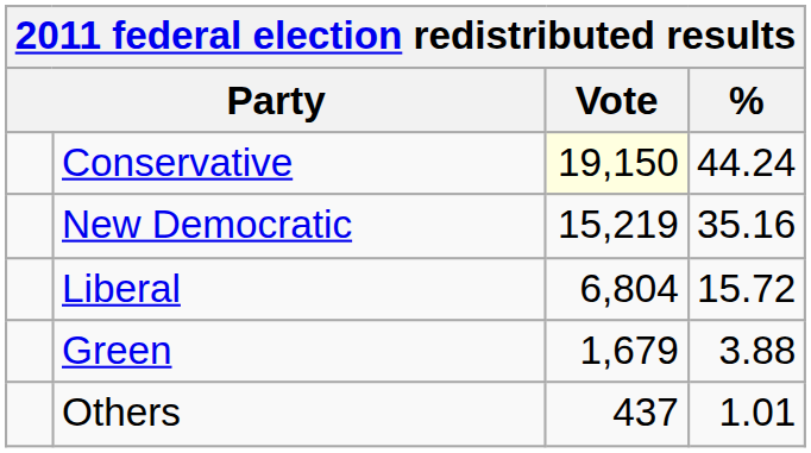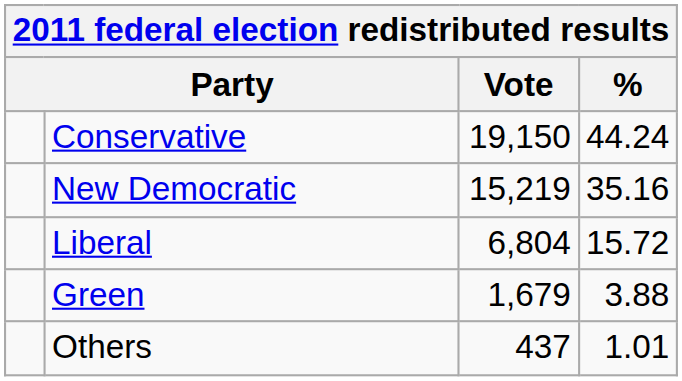Conservative | Vote: lightyellow background -> no background
